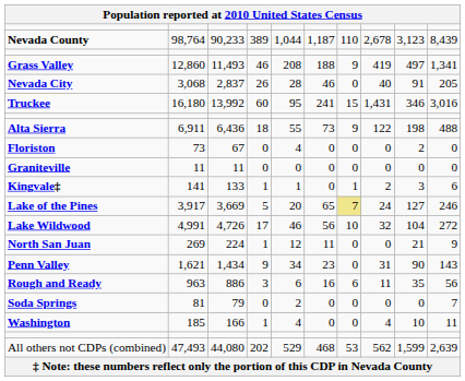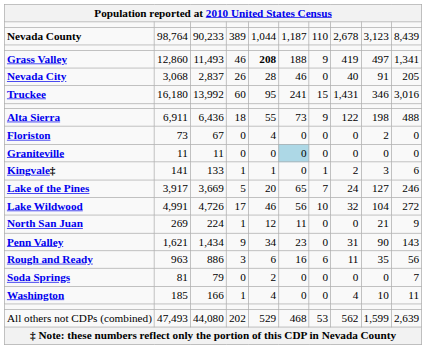Grass Valley | column 5: normal -> bold
Graniteville | column 6: no background -> lightblue background
Lake of the Pines | column 7: khaki background -> no background
